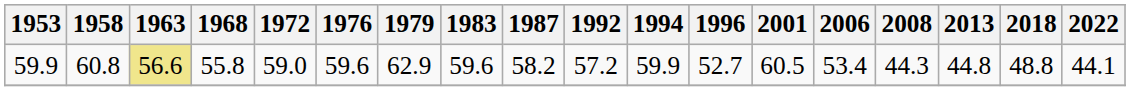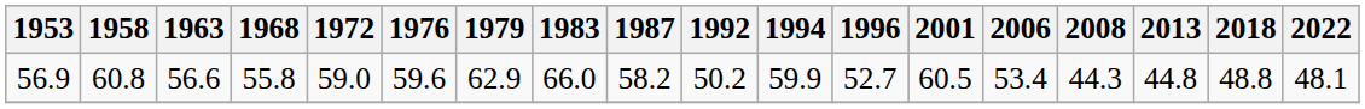row 2 | 1953: 59.9 -> 56.9
row 2 | 1963: khaki background -> no background
row 2 | 1983: 59.6 -> 66.0
row 2 | 1992: 57.2 -> 50.2
row 2 | 2022: 44.1 -> 48.1
